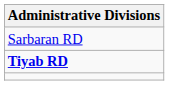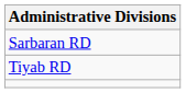row 3 | column 1: bold -> normal
